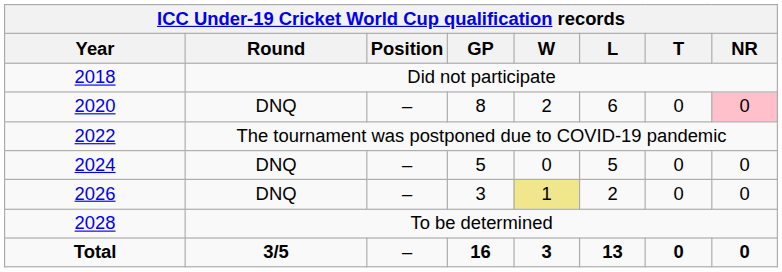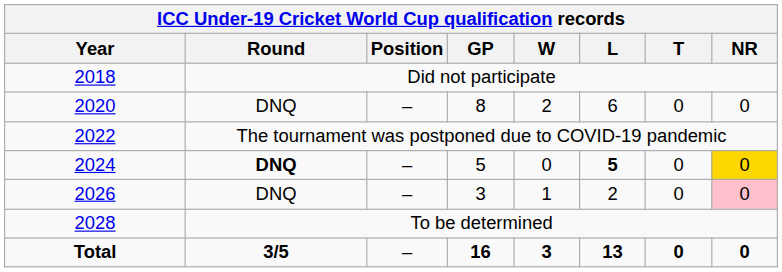2020 | NR: pink background -> no background
2024 | Round: normal -> bold
2024 | L: normal -> bold
2024 | NR: no background -> gold background
2026 | W: khaki background -> no background
2026 | NR: no background -> pink background
